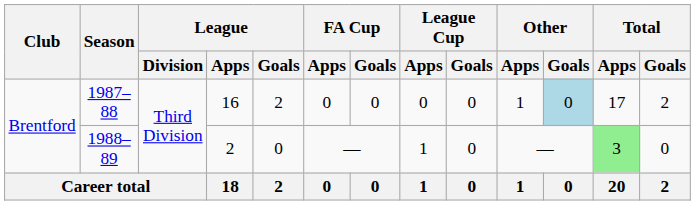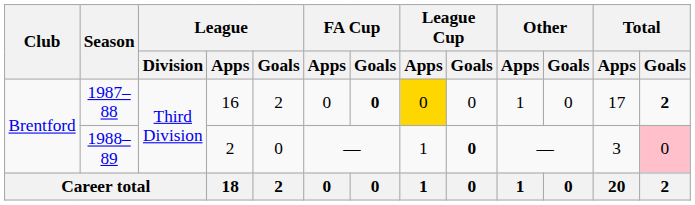1987–88 | FA Cup / Goals: normal -> bold
1987–88 | League Cup / Apps: no background -> gold background
1987–88 | Other / Goals: lightblue background -> no background
1987–88 | Total / Goals: normal -> bold
1988–89 | League Cup / Goals: normal -> bold
1988–89 | Total / Apps: lightgreen background -> no background
1988–89 | Total / Goals: no background -> pink background
